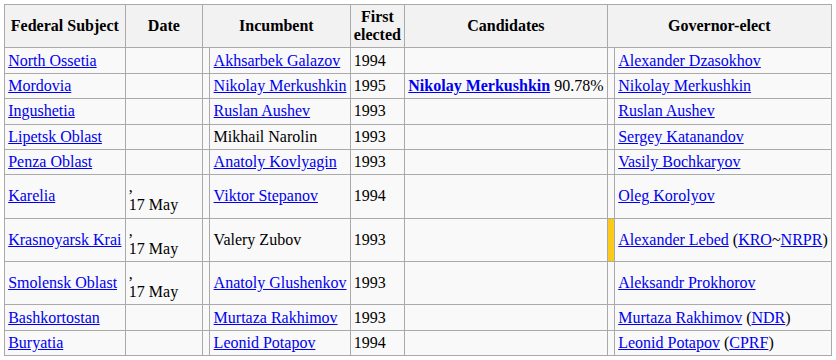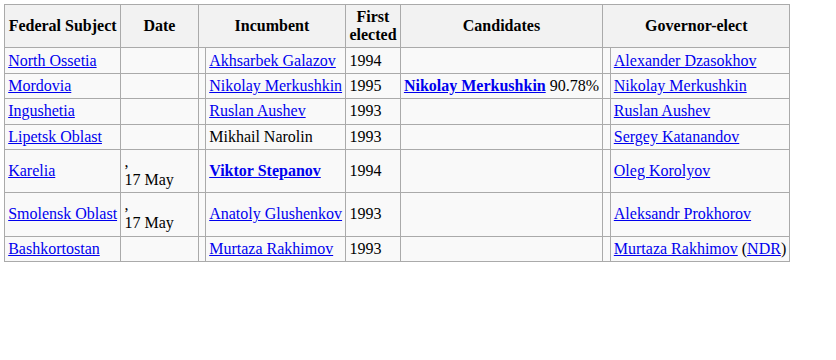- row: Penza Oblast | Anatoly Kovlyagin | 1993 | Vasily Bochkaryov
Karelia | column 4: normal -> bold
- row: Krasnoyarsk Krai | , 17 May | Valery Zubov | 1993 | Alexander Lebed (KRO~NRPR)
- row: Buryatia | Leonid Potapov | 1994 | Leonid Potapov (CPRF)
